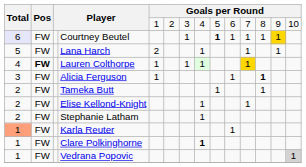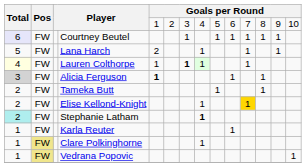Courtney Beutel | column 9: bold -> normal
Courtney Beutel | column 13: gold background -> no background
Lauren Colthorpe | Total: no background -> lightyellow background
Lauren Colthorpe | Pos: bold -> normal
Lauren Colthorpe | column 7: normal -> bold
Lauren Colthorpe | column 11: gold background -> no background
Alicia Ferguson | Total: no background -> lightgrey background
Alicia Ferguson | column 5: normal -> bold
Alicia Ferguson | column 12: bold -> normal
Elise Kellond-Knight | column 11: no background -> gold background
Stephanie Latham | Total: no background -> paleturquoise background
Stephanie Latham | column 8: normal -> bold
Karla Reuter | Total: lightsalmon background -> no background
Clare Polkinghorne | Pos: no background -> khaki background
Clare Polkinghorne | column 8: bold -> normal
Vedrana Popovic | Pos: no background -> khaki background
Vedrana Popovic | column 14: lightgrey background -> no background
